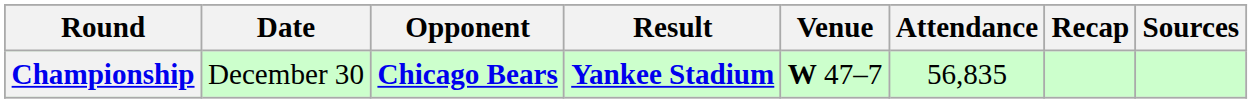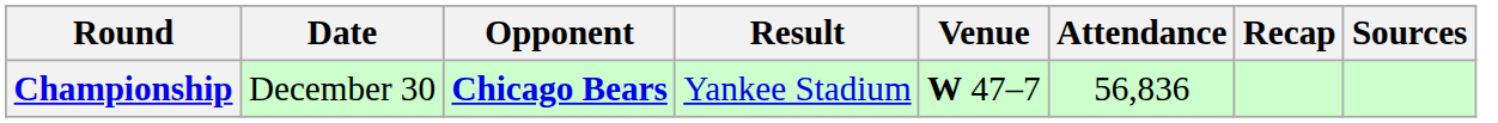Championship | Result: bold -> normal
Championship | Attendance: 56,835 -> 56,836
